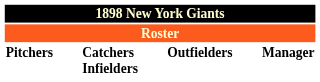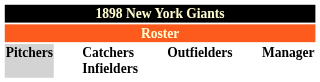Pitchers | column 1: no background -> lightgrey background
